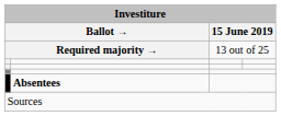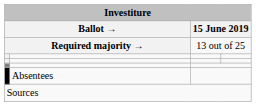Absentees | column 2: bold -> normal
